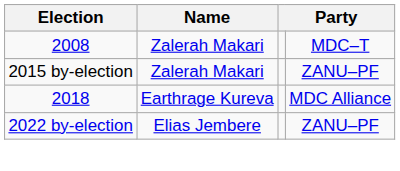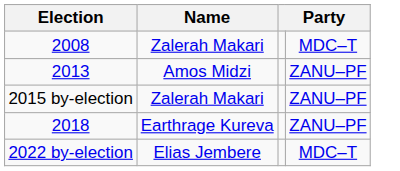+ row: 2013 | Amos Midzi | ZANU–PF
2018 | column 4: MDC Alliance -> ZANU–PF
2022 by-election | column 4: ZANU–PF -> MDC–T
